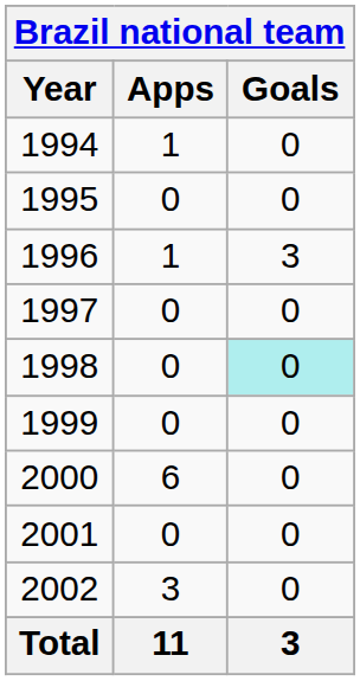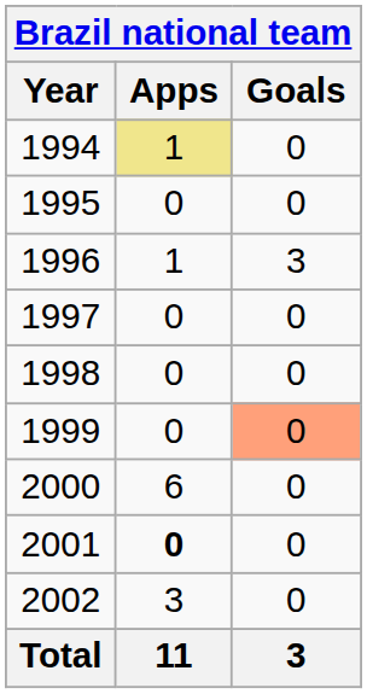1994 | Apps: no background -> khaki background
1998 | Goals: paleturquoise background -> no background
1999 | Goals: no background -> lightsalmon background
2001 | Apps: normal -> bold
